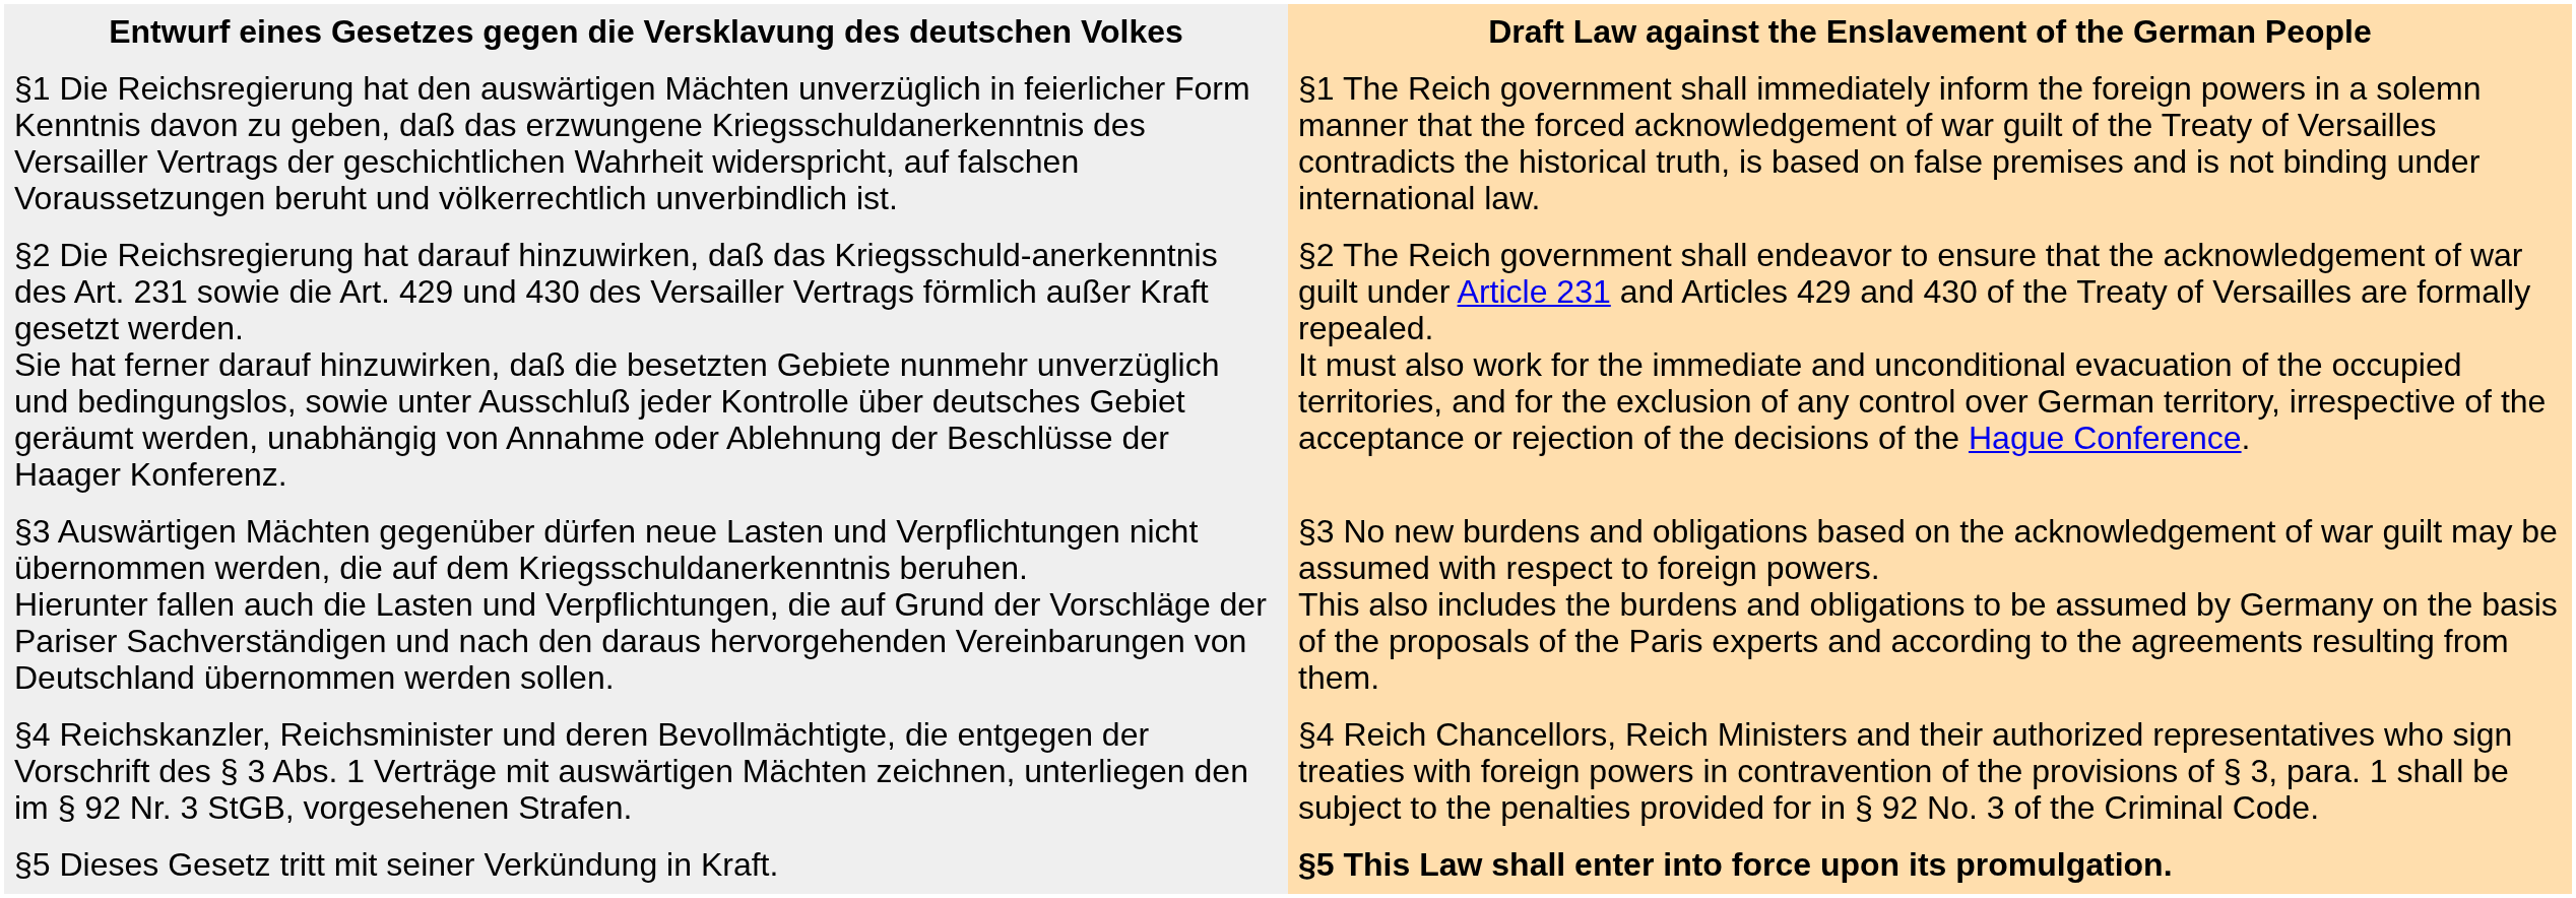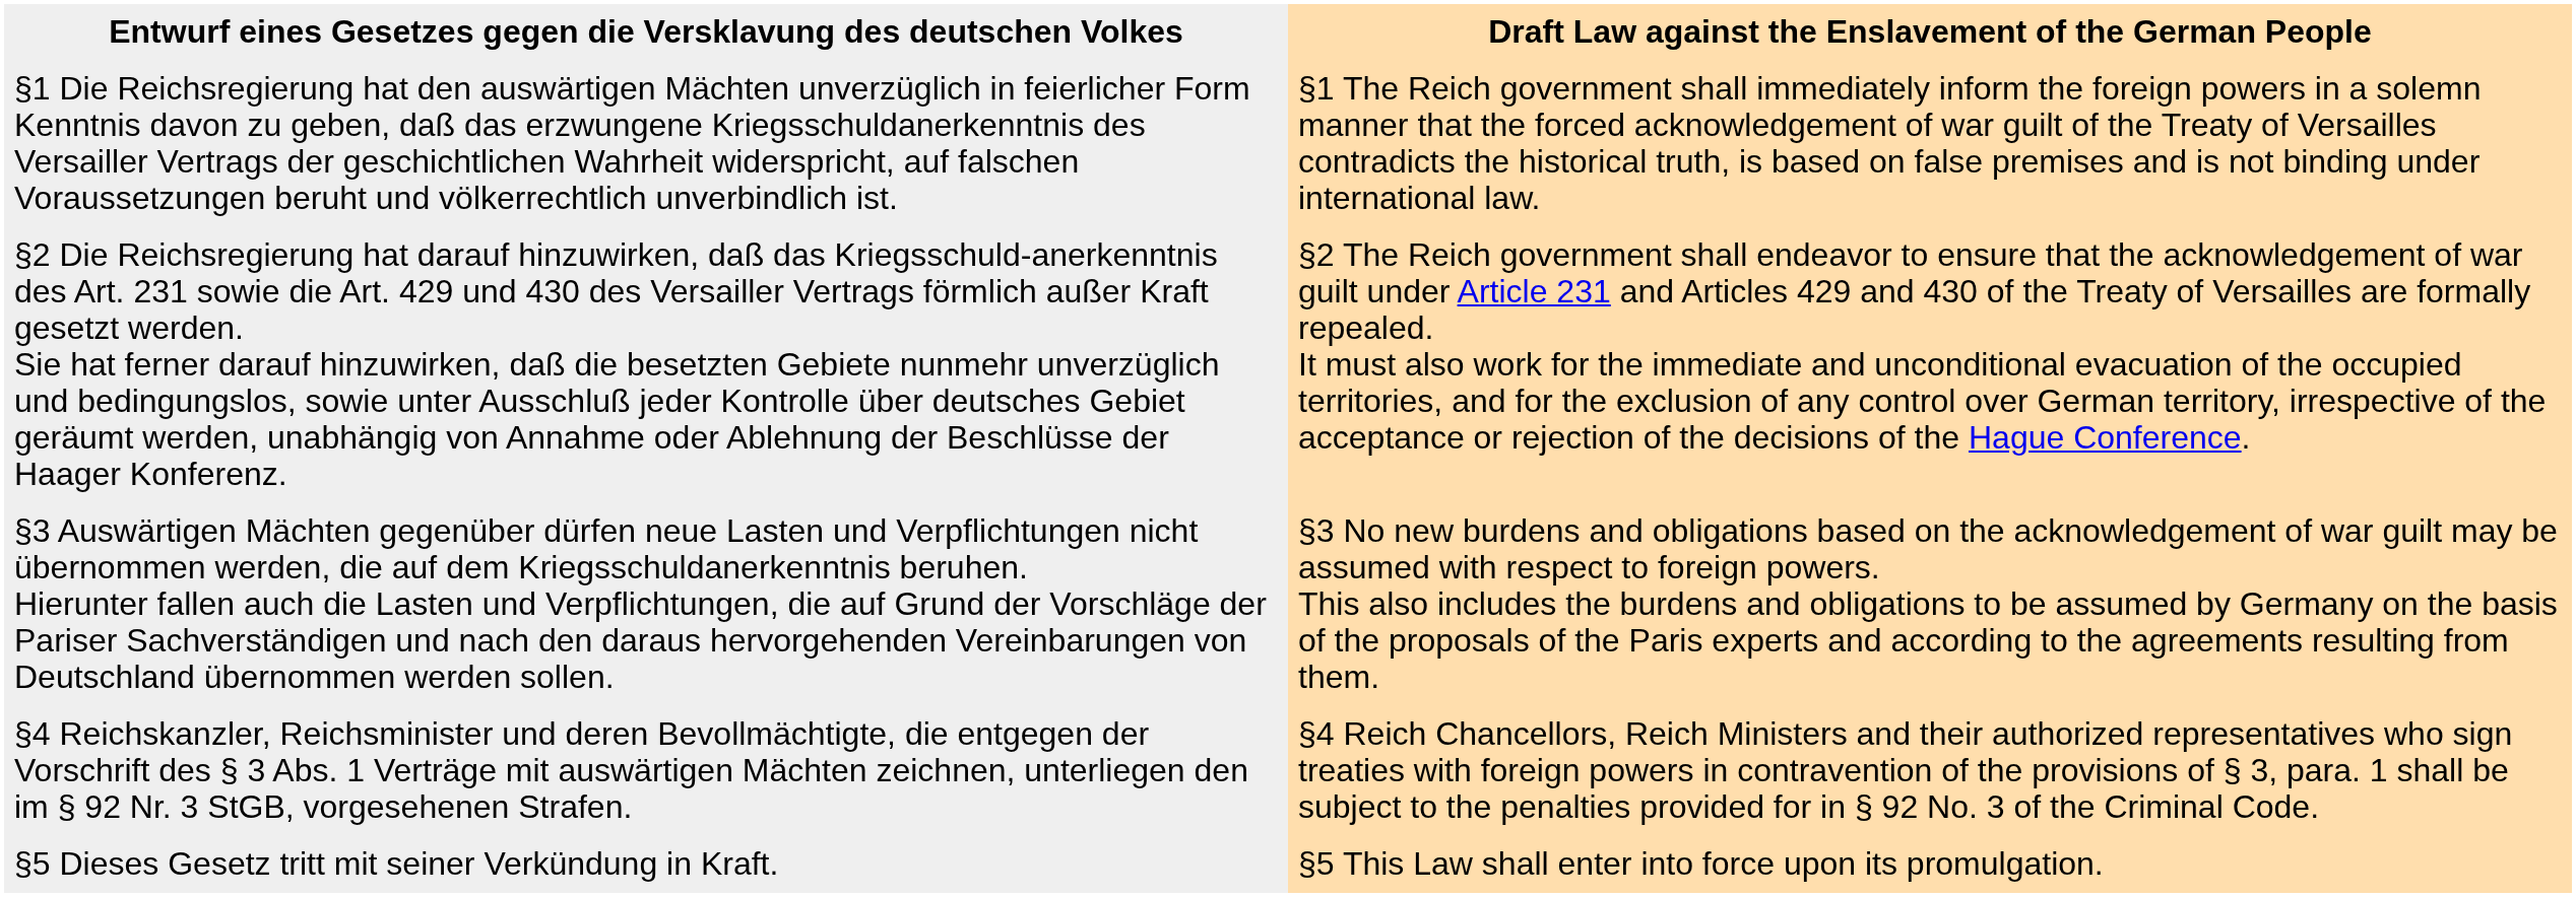§5 Dieses Gesetz tritt mit seiner Verkündung in Kraft. | Draft Law against the Enslavement of the German People: bold -> normal
